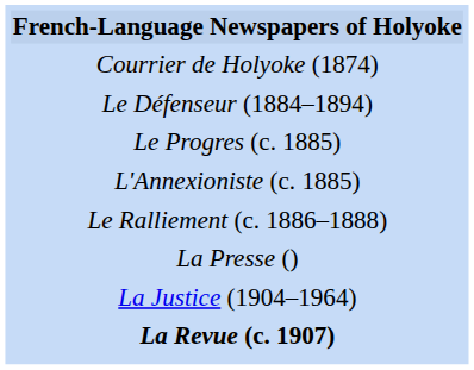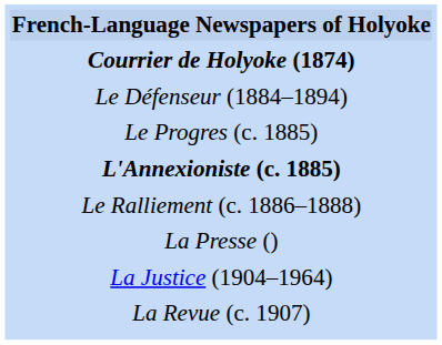Courrier de Holyoke (1874) | column 1: normal -> bold
L'Annexioniste (c. 1885) | column 1: normal -> bold
La Revue (c. 1907) | column 1: bold -> normal
